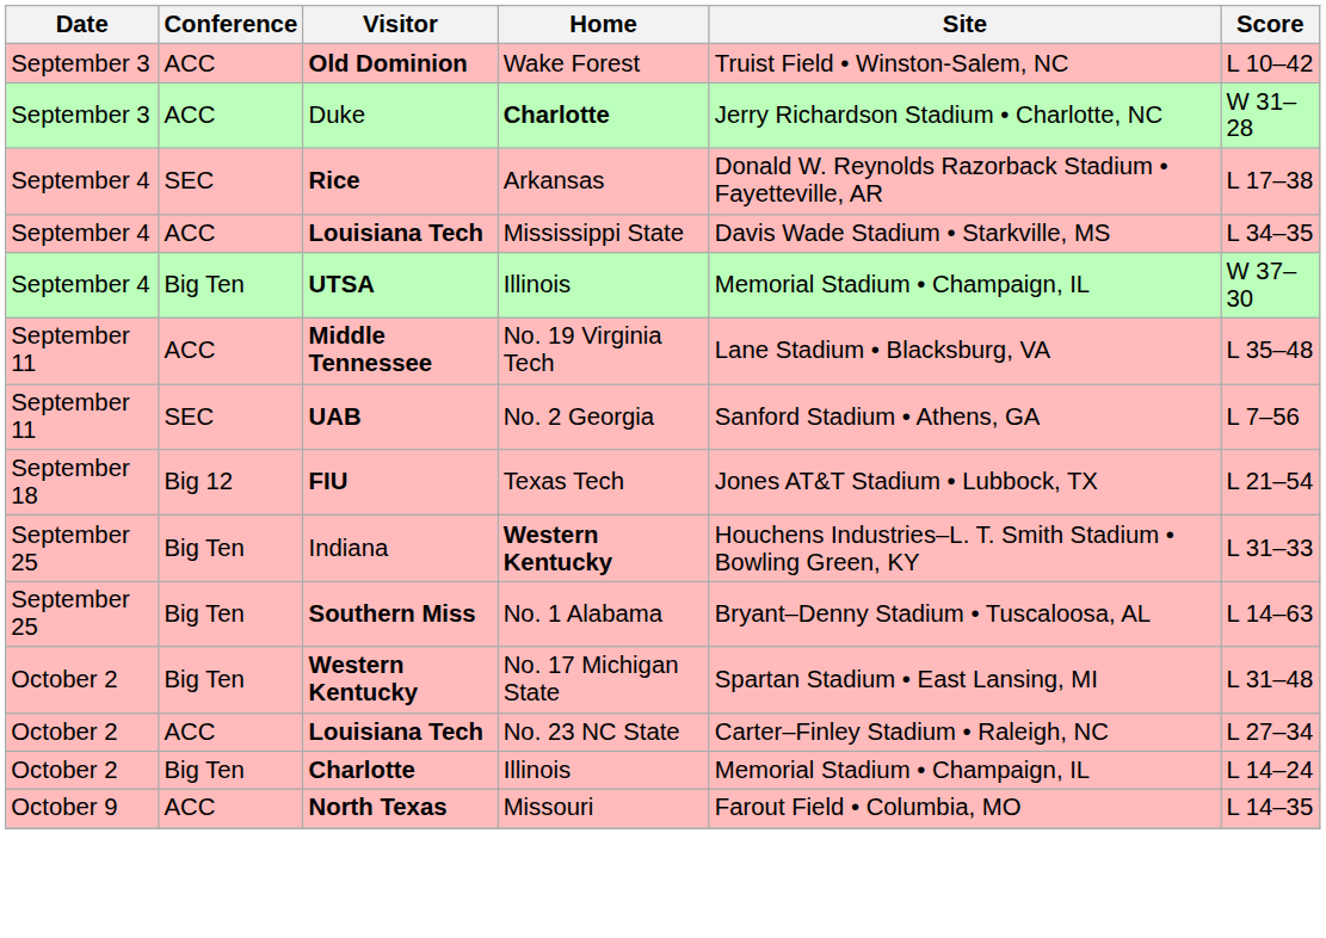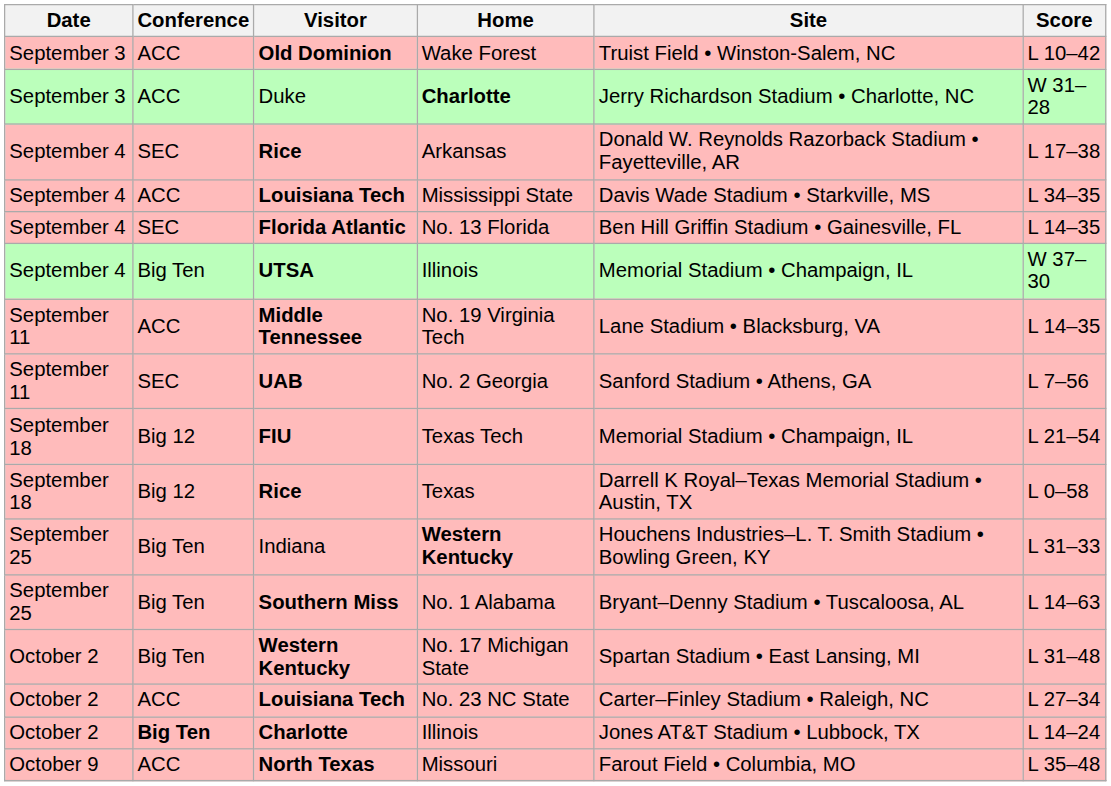+ row: September 4 | SEC | Florida Atlantic | No. 13 Florida | Ben Hill Griffin Stadium • Gainesville, FL | L 14–35
No. 19 Virginia Tech | Score: L 35–48 -> L 14–35
Texas Tech | Site: Jones AT&T Stadium • Lubbock, TX -> Memorial Stadium • Champaign, IL
+ row: September 18 | Big 12 | Rice | Texas | Darrell K Royal–Texas Memorial Stadium • Austin, TX | L 0–58
Charlotte / Illinois | Conference: normal -> bold
Charlotte / Illinois | Site: Memorial Stadium • Champaign, IL -> Jones AT&T Stadium • Lubbock, TX
Missouri | Score: L 14–35 -> L 35–48
